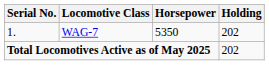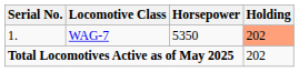1. | Holding: no background -> lightsalmon background
